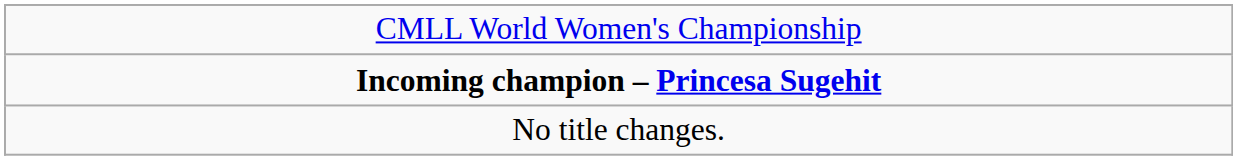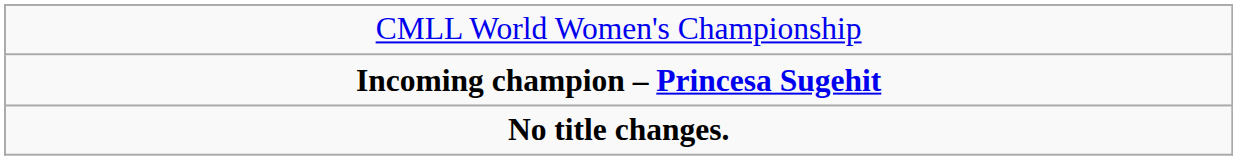row 3 | column 1: normal -> bold
